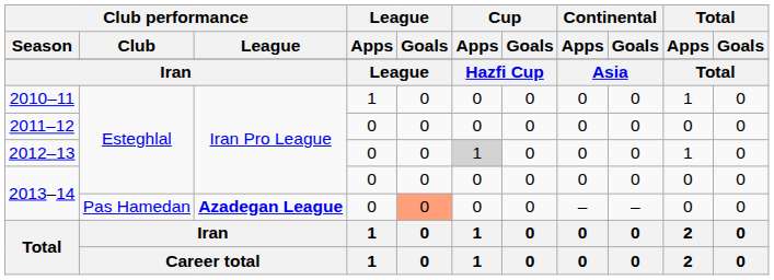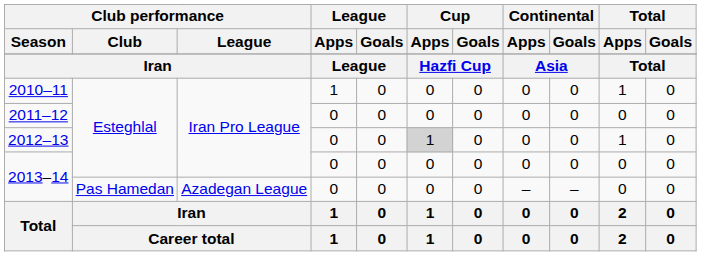2013–14 / Pas Hamedan | Club performance / League: bold -> normal
2013–14 / Pas Hamedan | League / Goals: lightsalmon background -> no background
